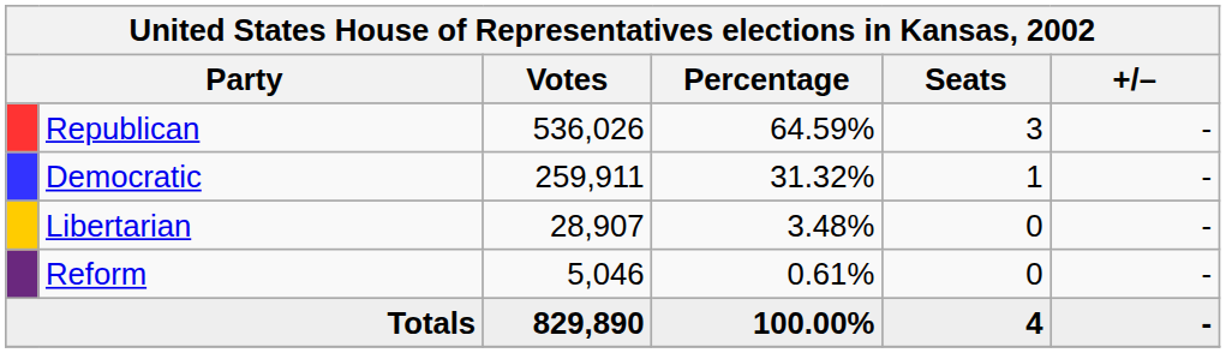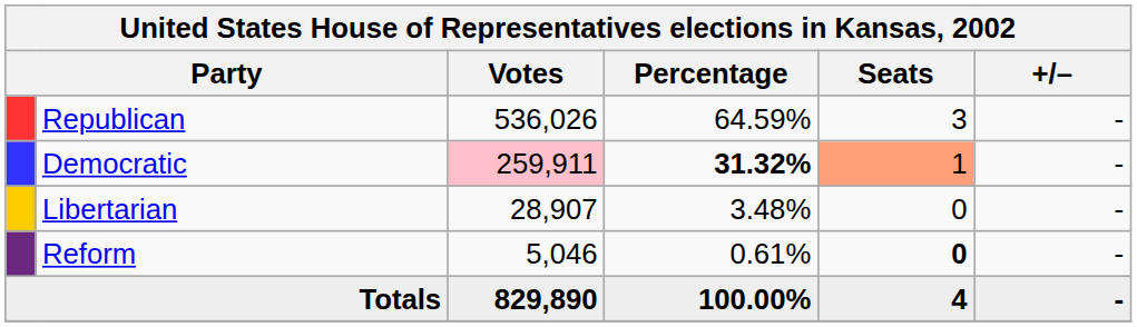Democratic | Votes: no background -> pink background
Democratic | Percentage: normal -> bold
Democratic | Seats: no background -> lightsalmon background
Reform | Seats: normal -> bold
